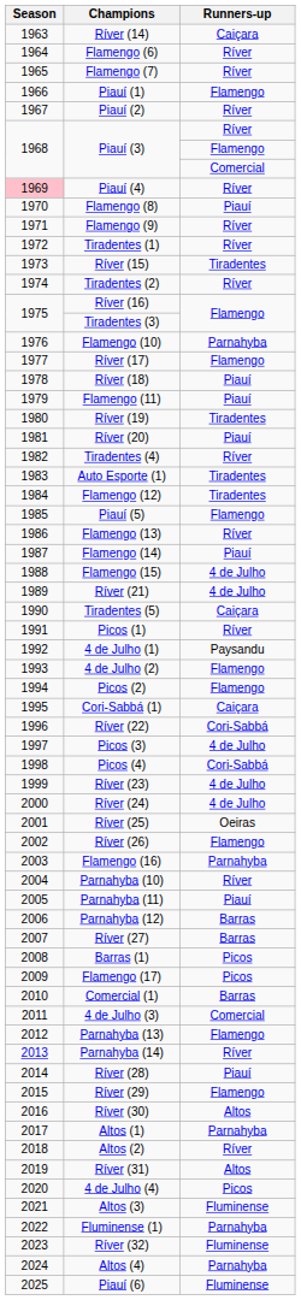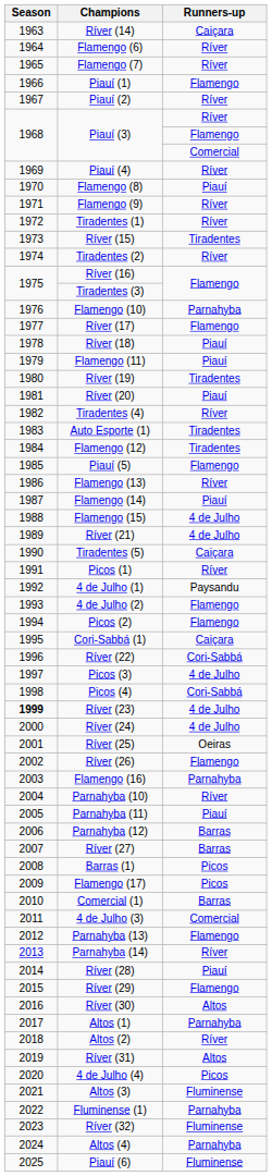Piauí (4) | Season: pink background -> no background
Ríver (23) | Season: normal -> bold
